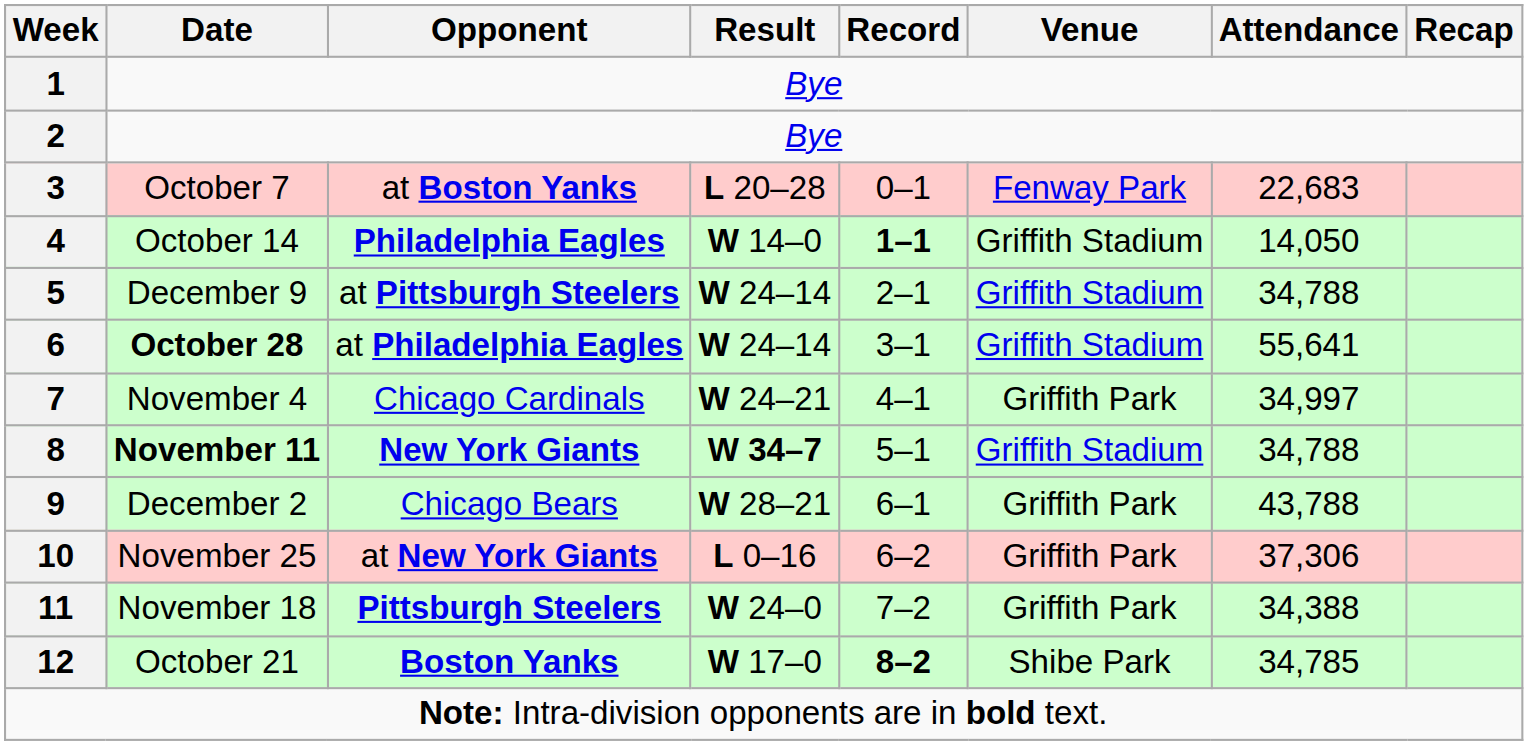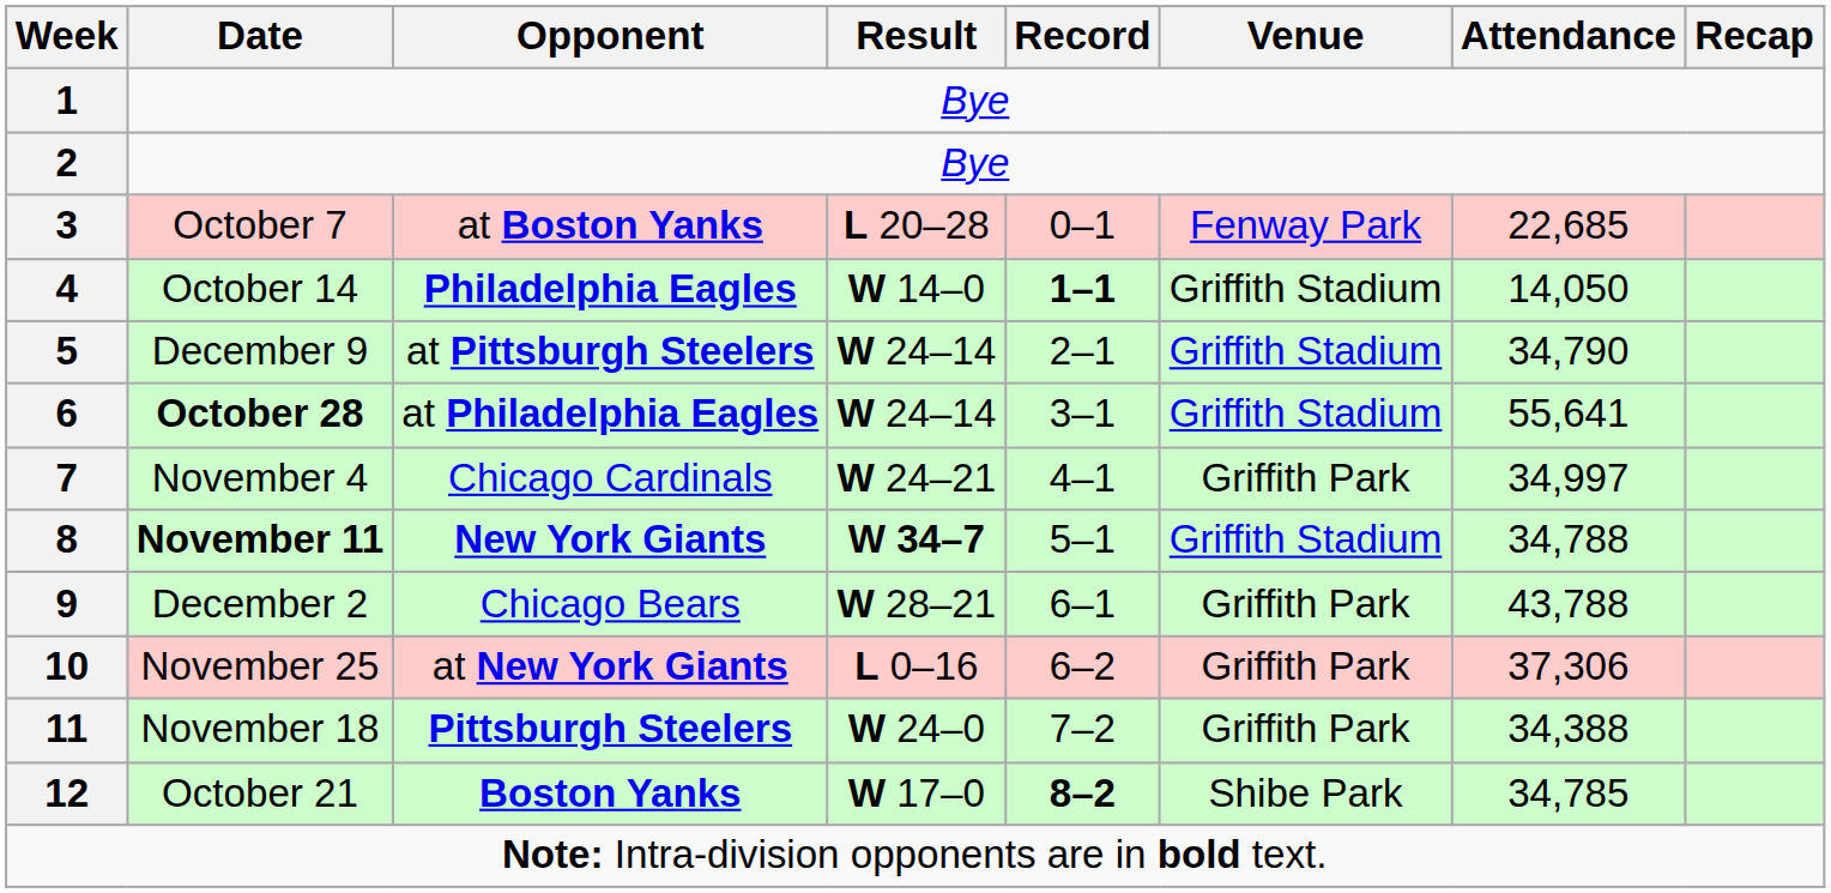3 | Attendance: 22,683 -> 22,685
5 | Attendance: 34,788 -> 34,790
